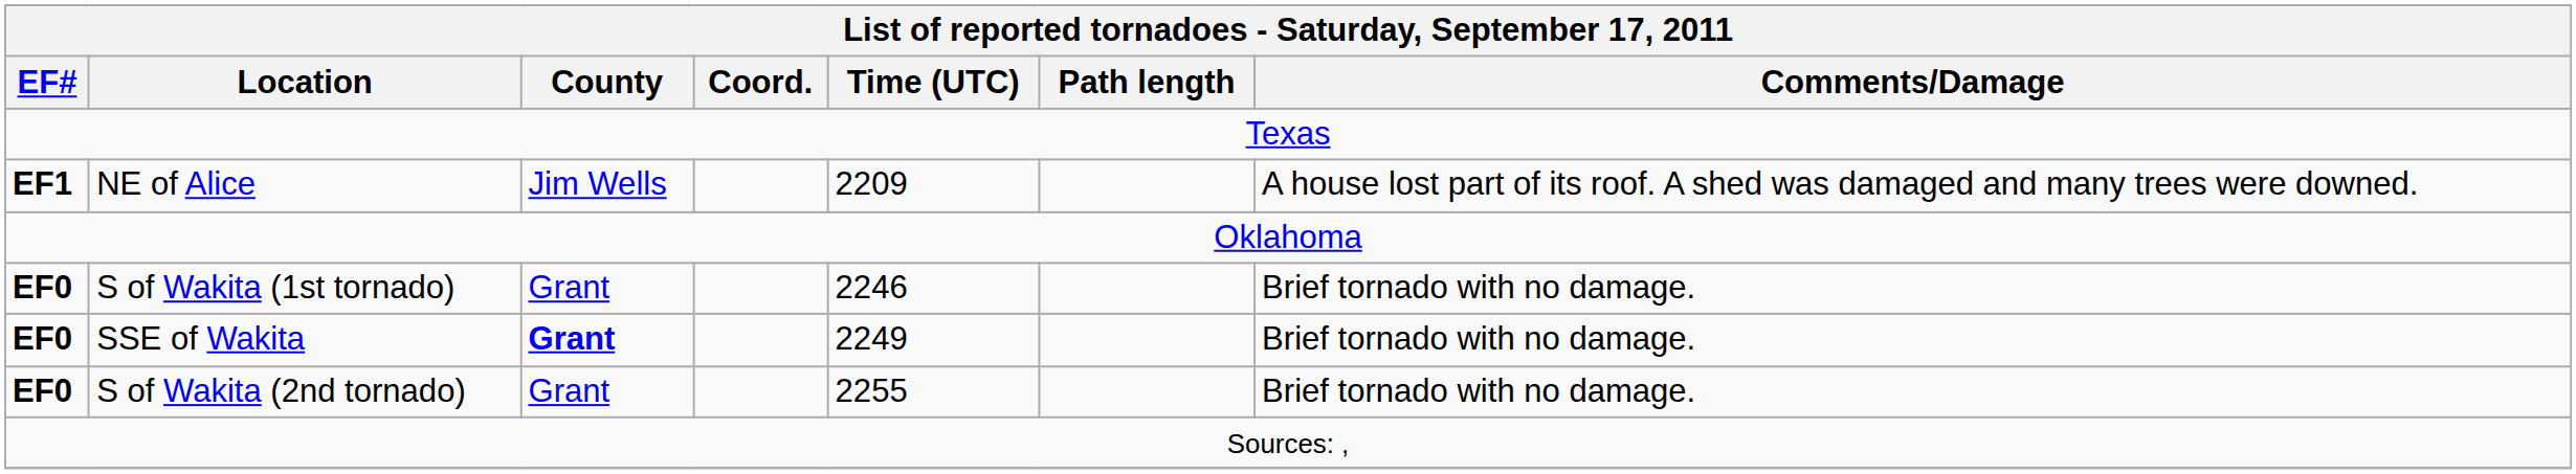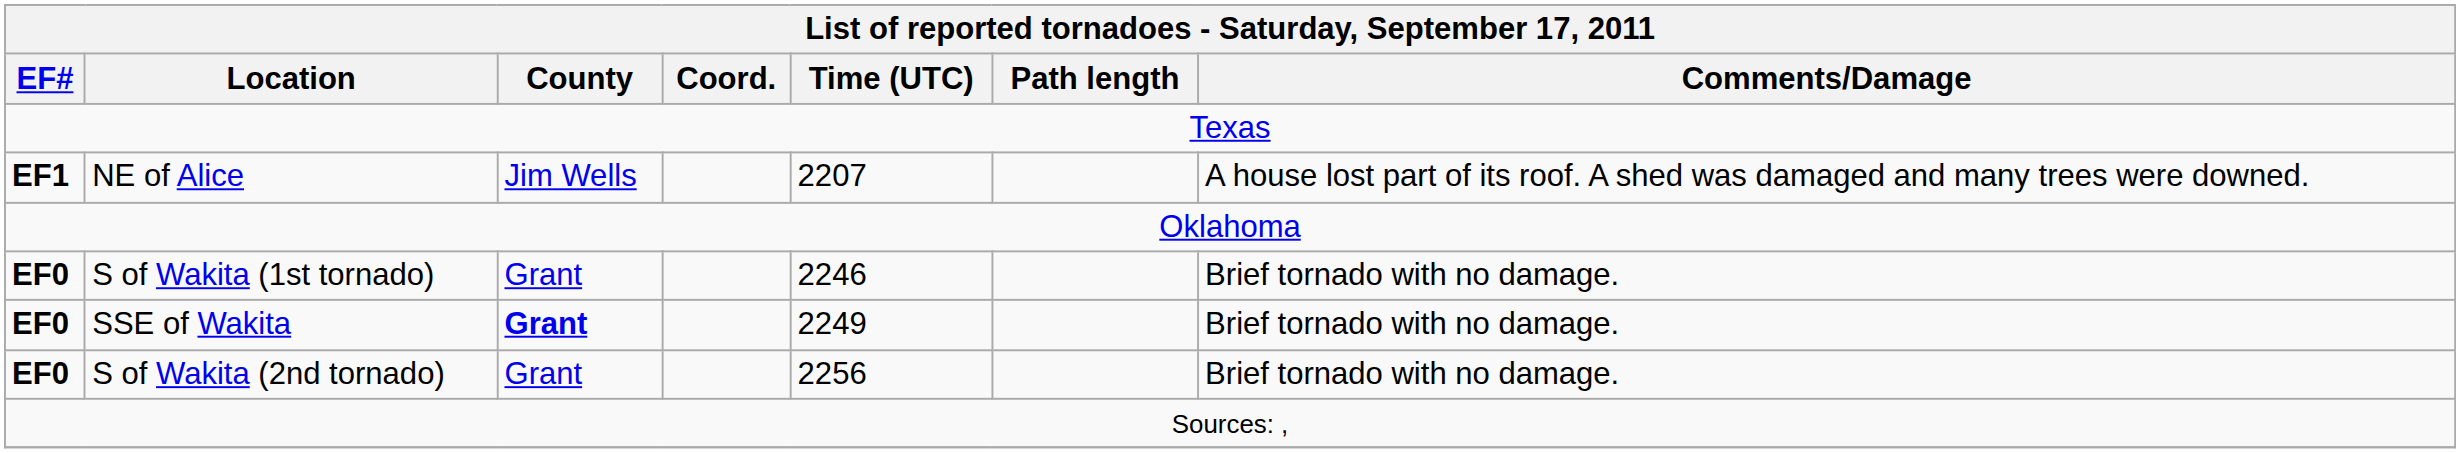NE of Alice | Time (UTC): 2209 -> 2207
S of Wakita (2nd tornado) | Time (UTC): 2255 -> 2256
